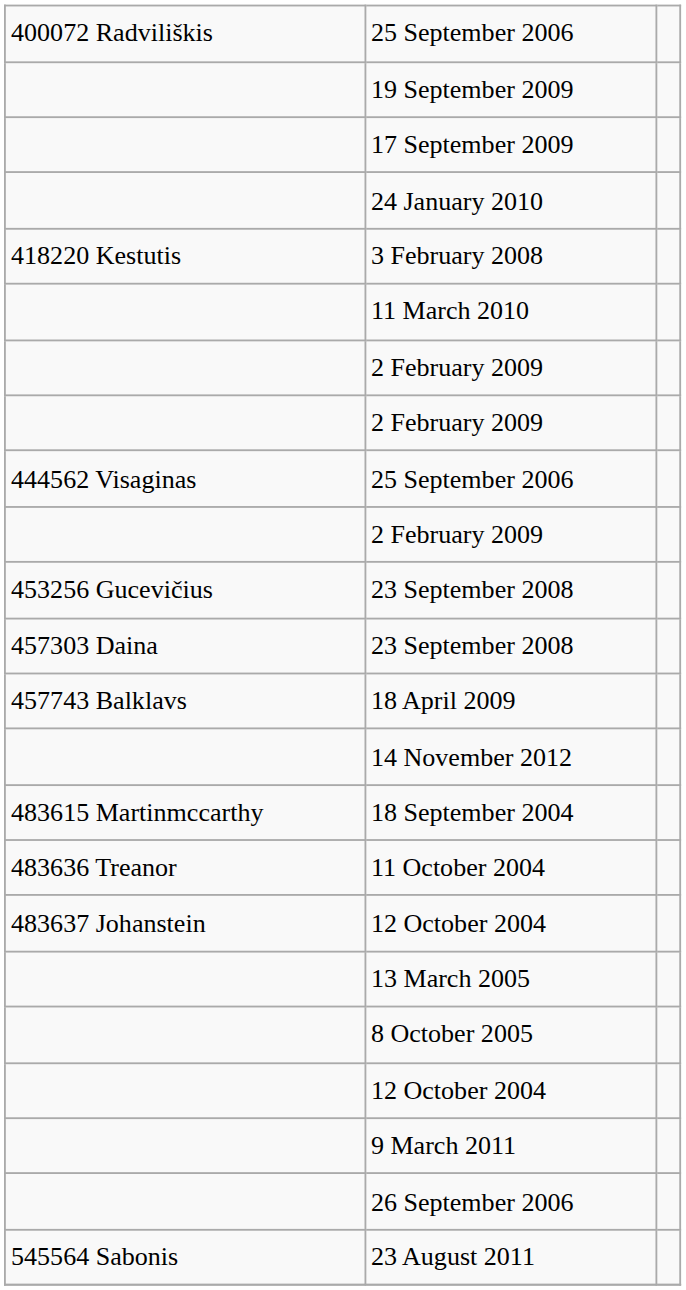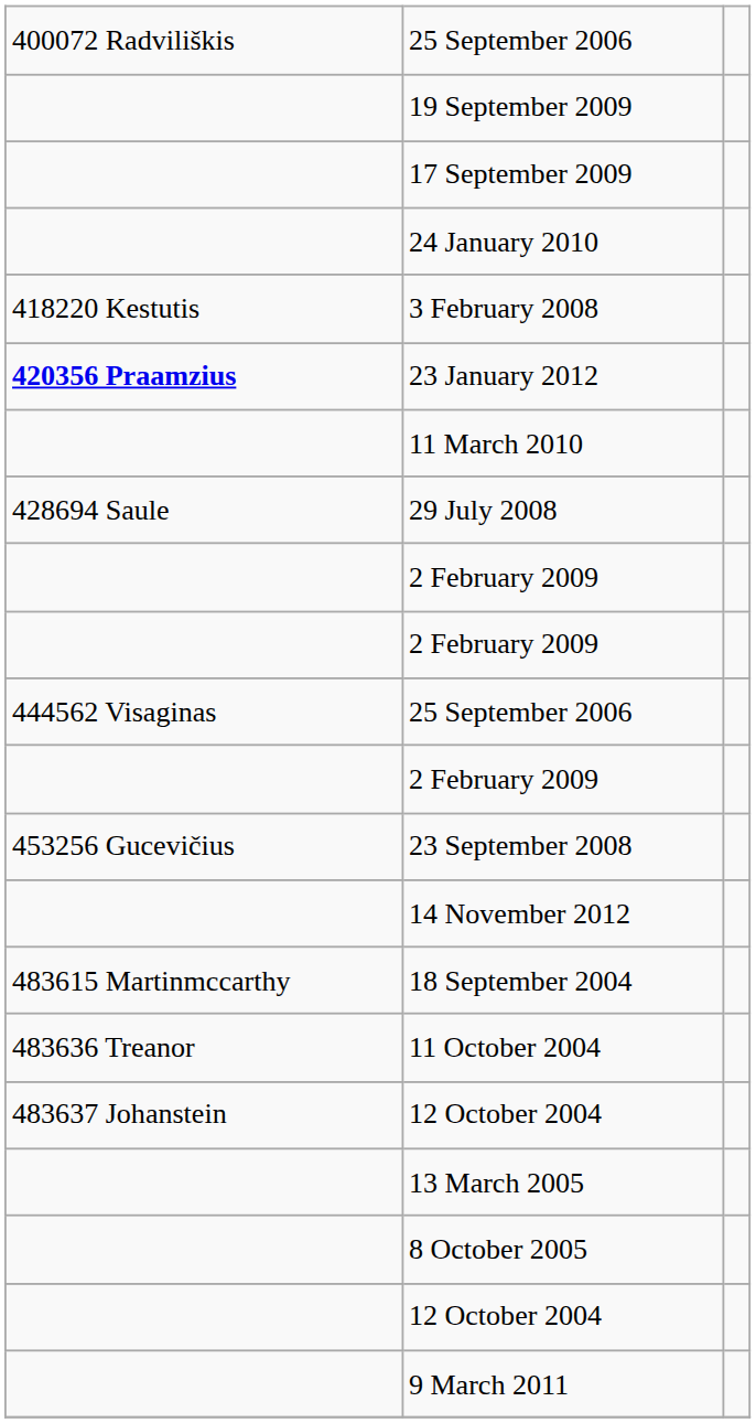+ row: 420356 Praamzius | 23 January 2012
+ row: 428694 Saule | 29 July 2008
- row: 457303 Daina | 23 September 2008
- row: 457743 Balklavs | 18 April 2009
- row: 26 September 2006
- row: 545564 Sabonis | 23 August 2011
